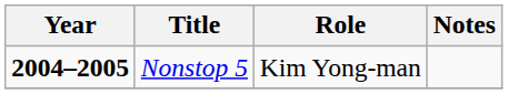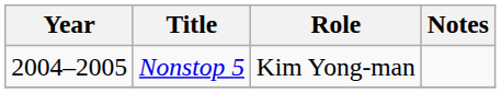Nonstop 5 | Year: bold -> normal
